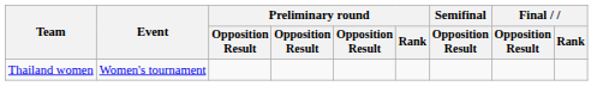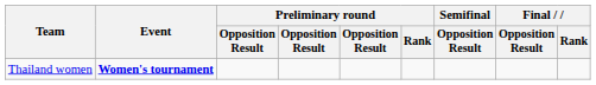Thailand women | Event: normal -> bold
